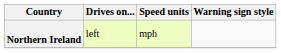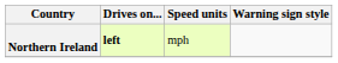Northern Ireland | Drives on...: normal -> bold
